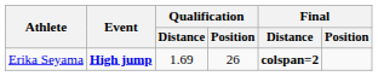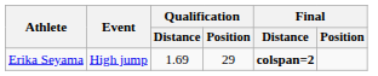Erika Seyama | Event: bold -> normal
Erika Seyama | Qualification / Position: 26 -> 29
